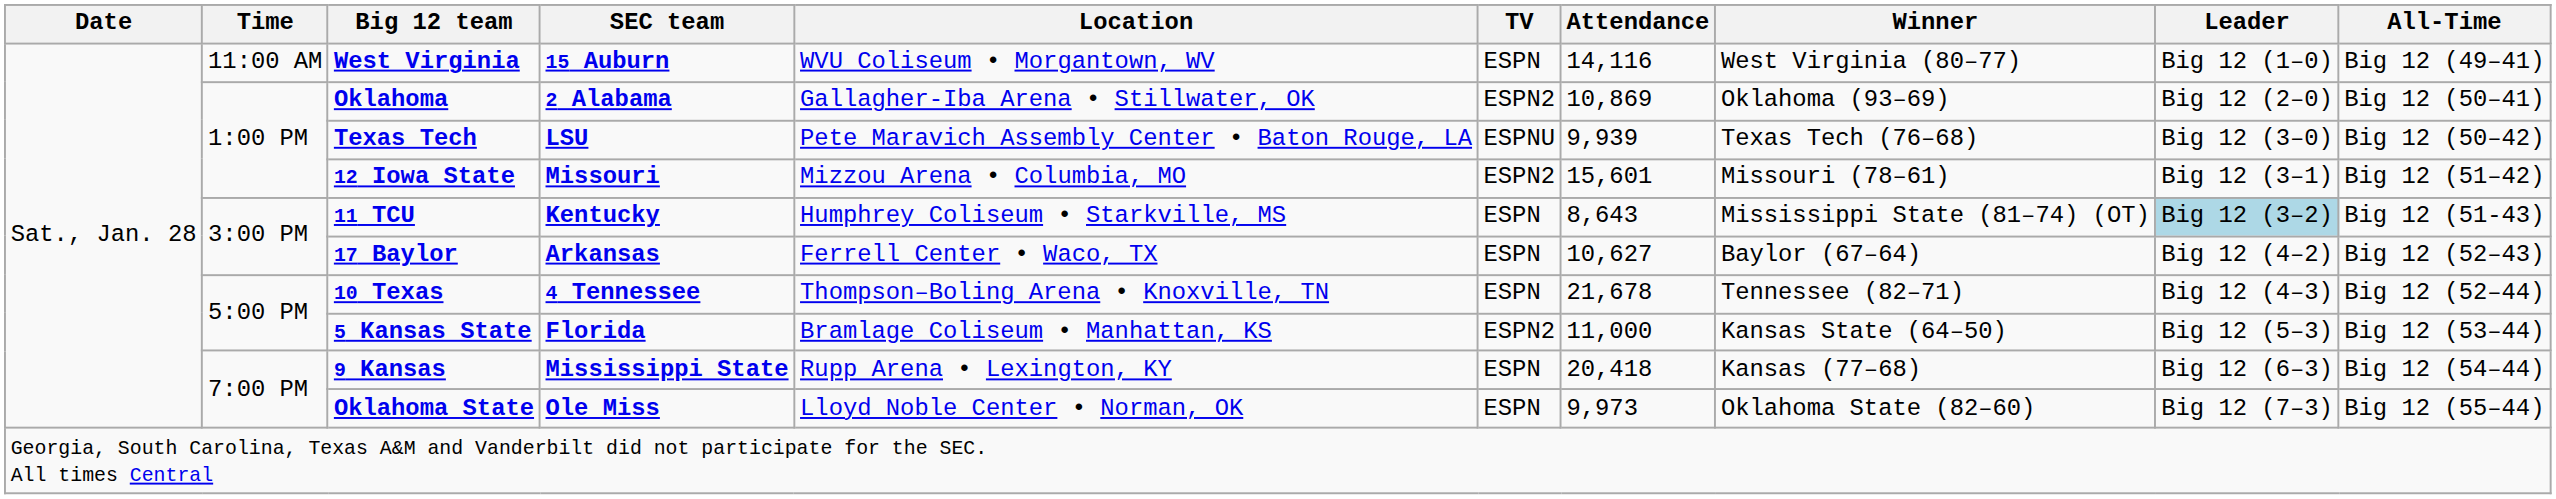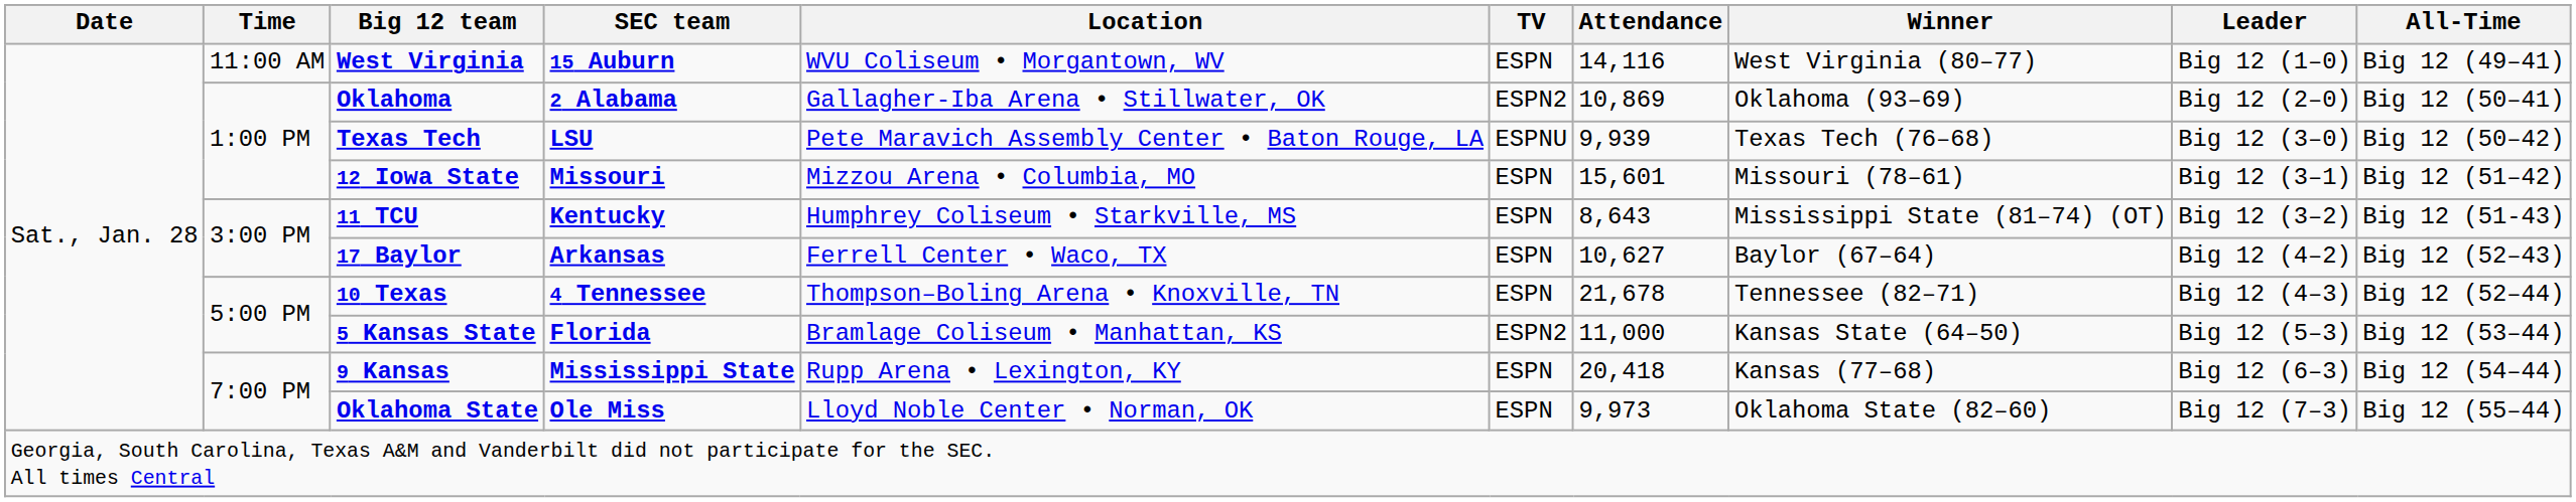12 Iowa State | TV: ESPN2 -> ESPN
11 TCU | Leader: lightblue background -> no background
